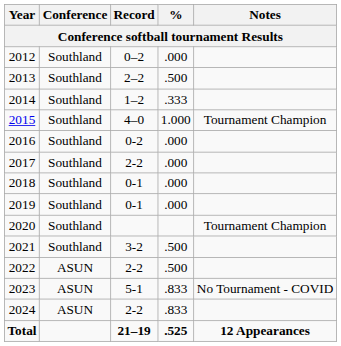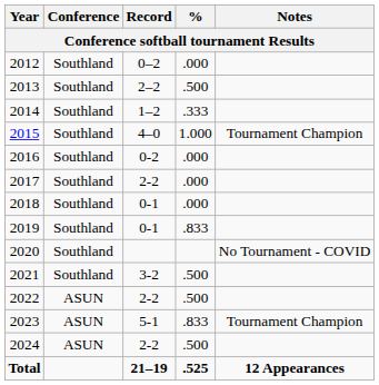2019 | %: .000 -> .833
2020 | Notes: Tournament Champion -> No Tournament - COVID
2023 | Notes: No Tournament - COVID -> Tournament Champion
2024 | %: .833 -> .500
